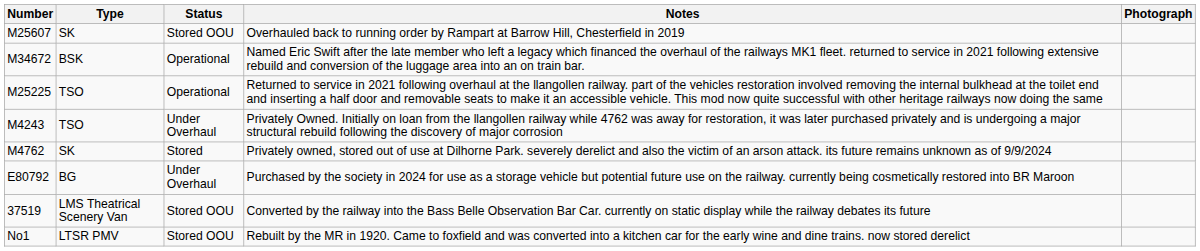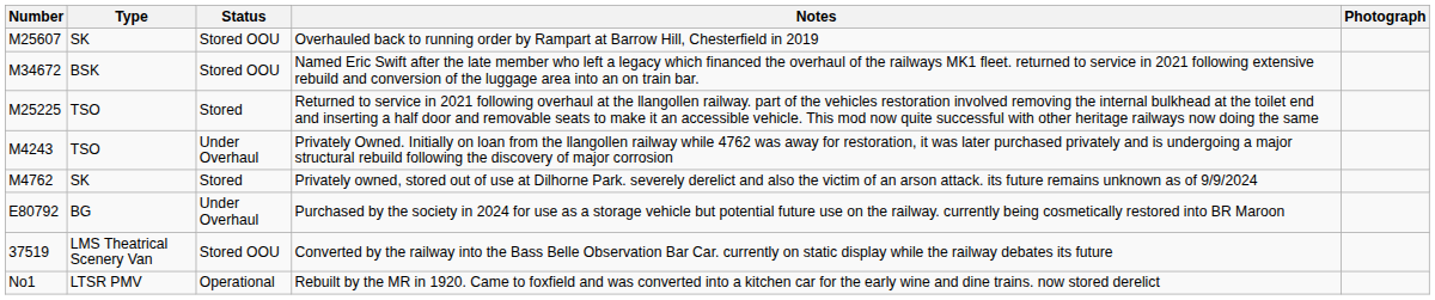row 3 | Status: Operational -> Stored OOU
row 4 | Status: Operational -> Stored
row 9 | Status: Stored OOU -> Operational
